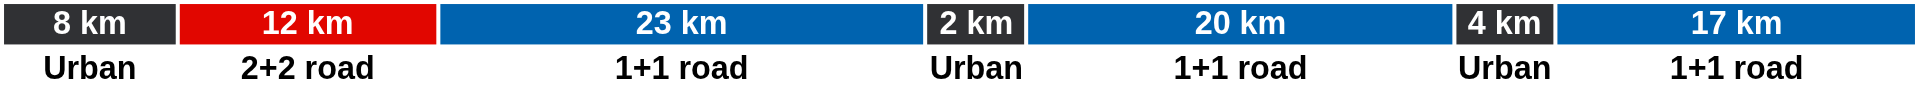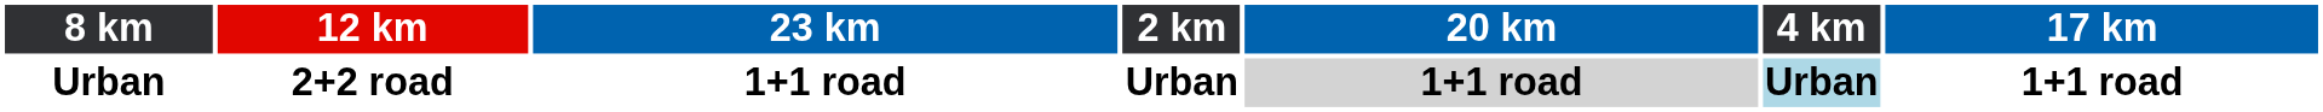row 2 | column 5: no background -> lightgrey background
row 2 | column 6: no background -> lightblue background
